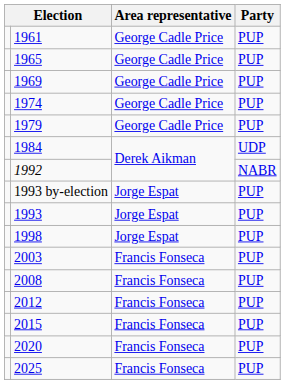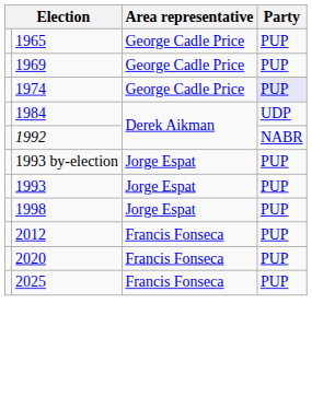- row: 1961 | George Cadle Price | PUP
1974 | Party: no background -> lavender background
- row: 1979 | George Cadle Price | PUP
- row: 2003 | Francis Fonseca | PUP
- row: 2008 | Francis Fonseca | PUP
- row: 2015 | Francis Fonseca | PUP
